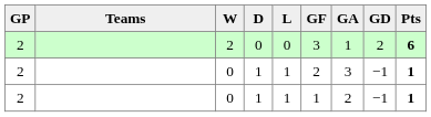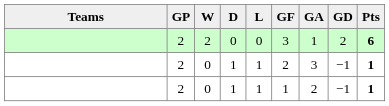columns swapped: Teams <-> GP
